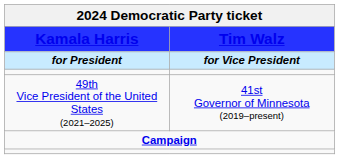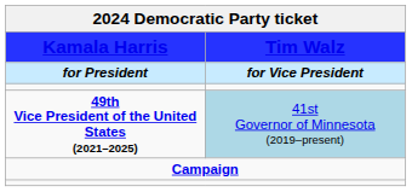49th Vice President of the United States (2021–2025) | column 1: normal -> bold
49th Vice President of the United States (2021–2025) | column 2: no background -> lightblue background
